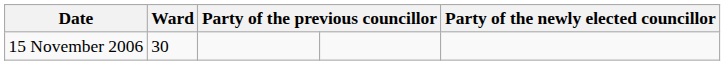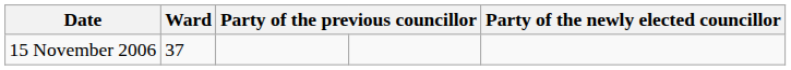15 November 2006 | Ward: 30 -> 37
